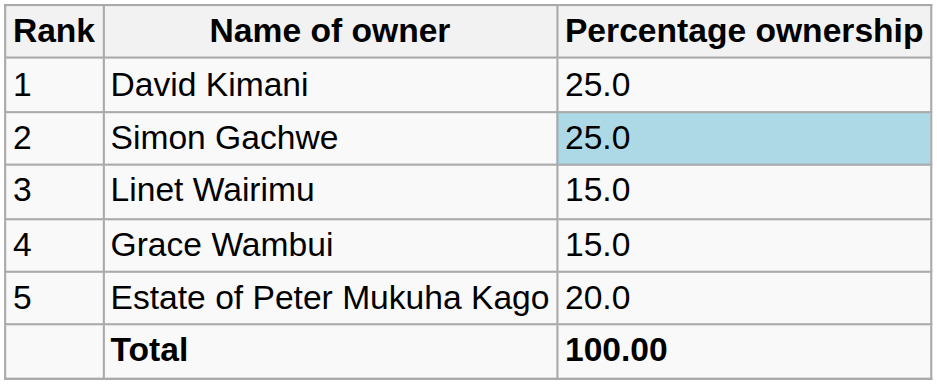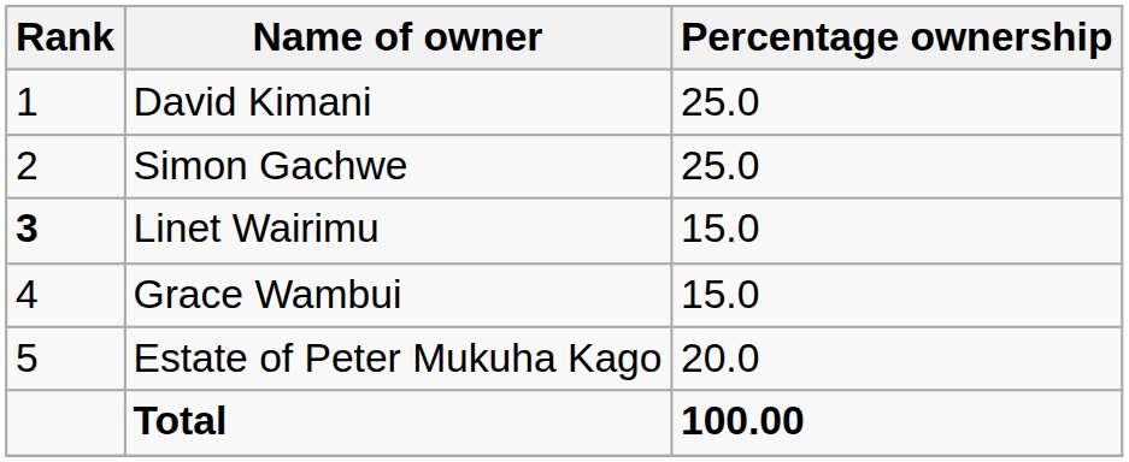Simon Gachwe | Percentage ownership: lightblue background -> no background
Linet Wairimu | Rank: normal -> bold
